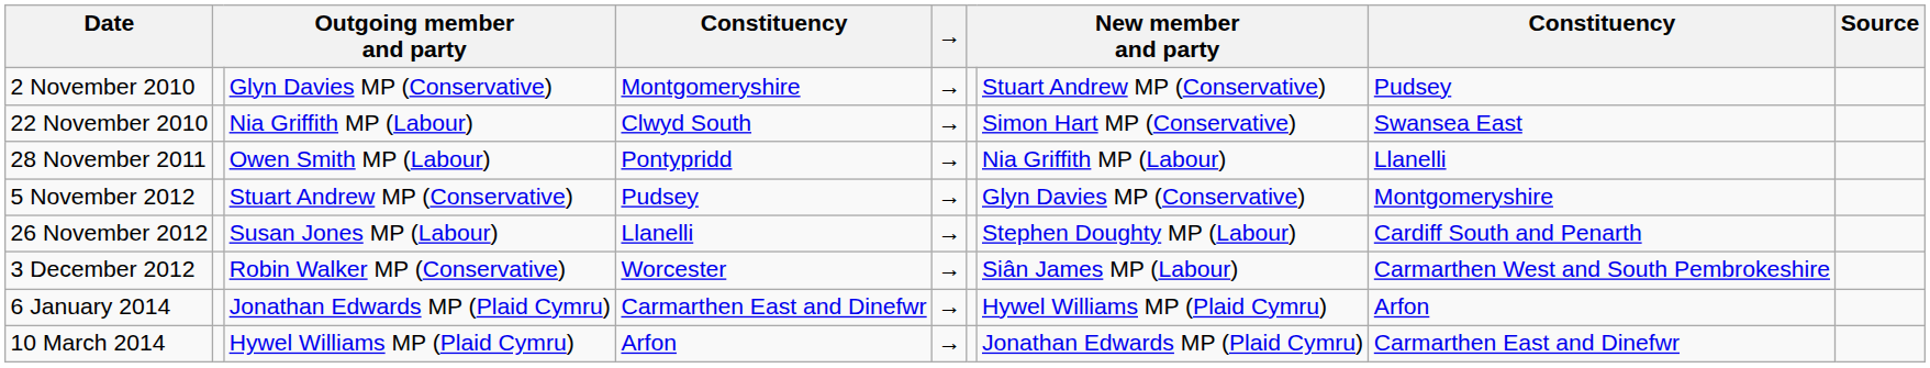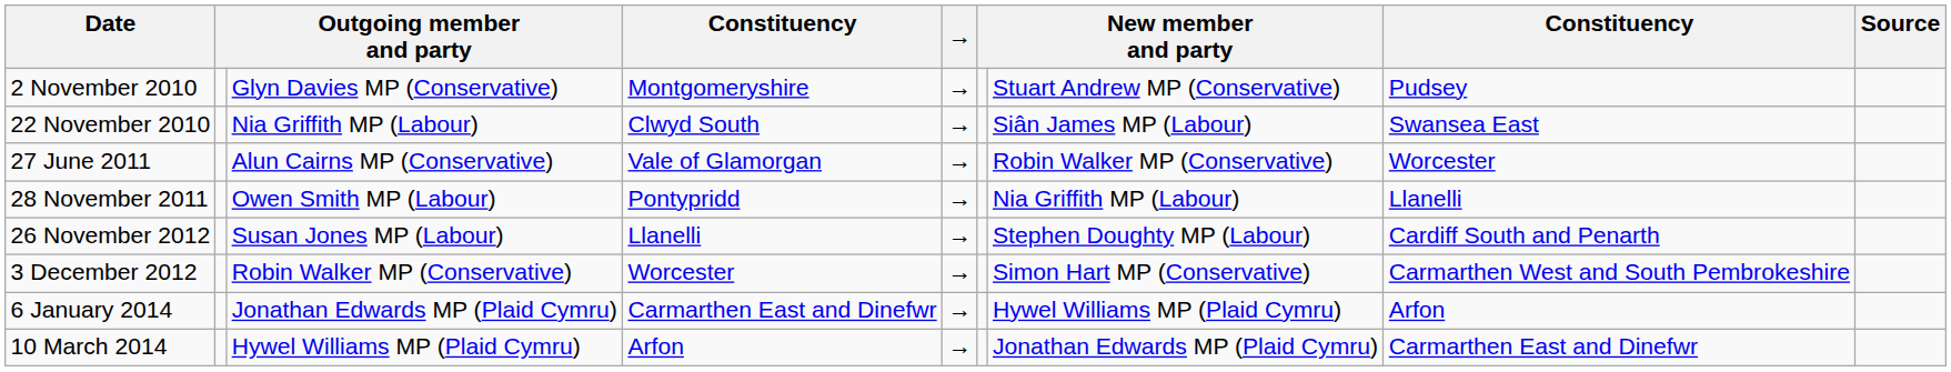22 November 2010 | column 7: Simon Hart MP (Conservative) -> Siân James MP (Labour)
+ row: 27 June 2011 | Alun Cairns MP (Conservative) | Vale of Glamorgan | → | Robin Walker MP (Conservative) | Worcester
- row: 5 November 2012 | Stuart Andrew MP (Conservative) | Pudsey | → | Glyn Davies MP (Conservative) | Montgomeryshire
3 December 2012 | column 7: Siân James MP (Labour) -> Simon Hart MP (Conservative)
